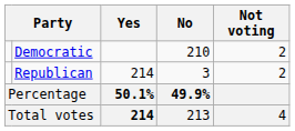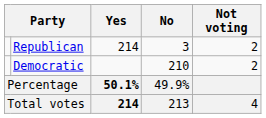rows swapped: Republican <-> Democratic
Percentage | No: bold -> normal
